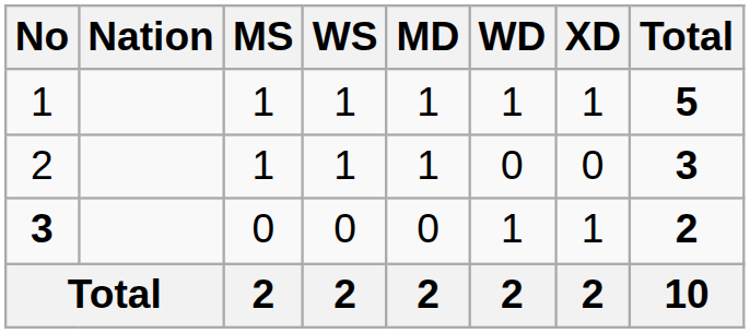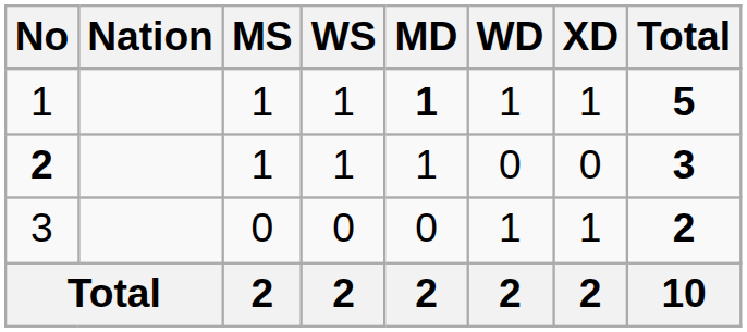row 2 | MD: normal -> bold
row 3 | No: normal -> bold
row 4 | No: bold -> normal
